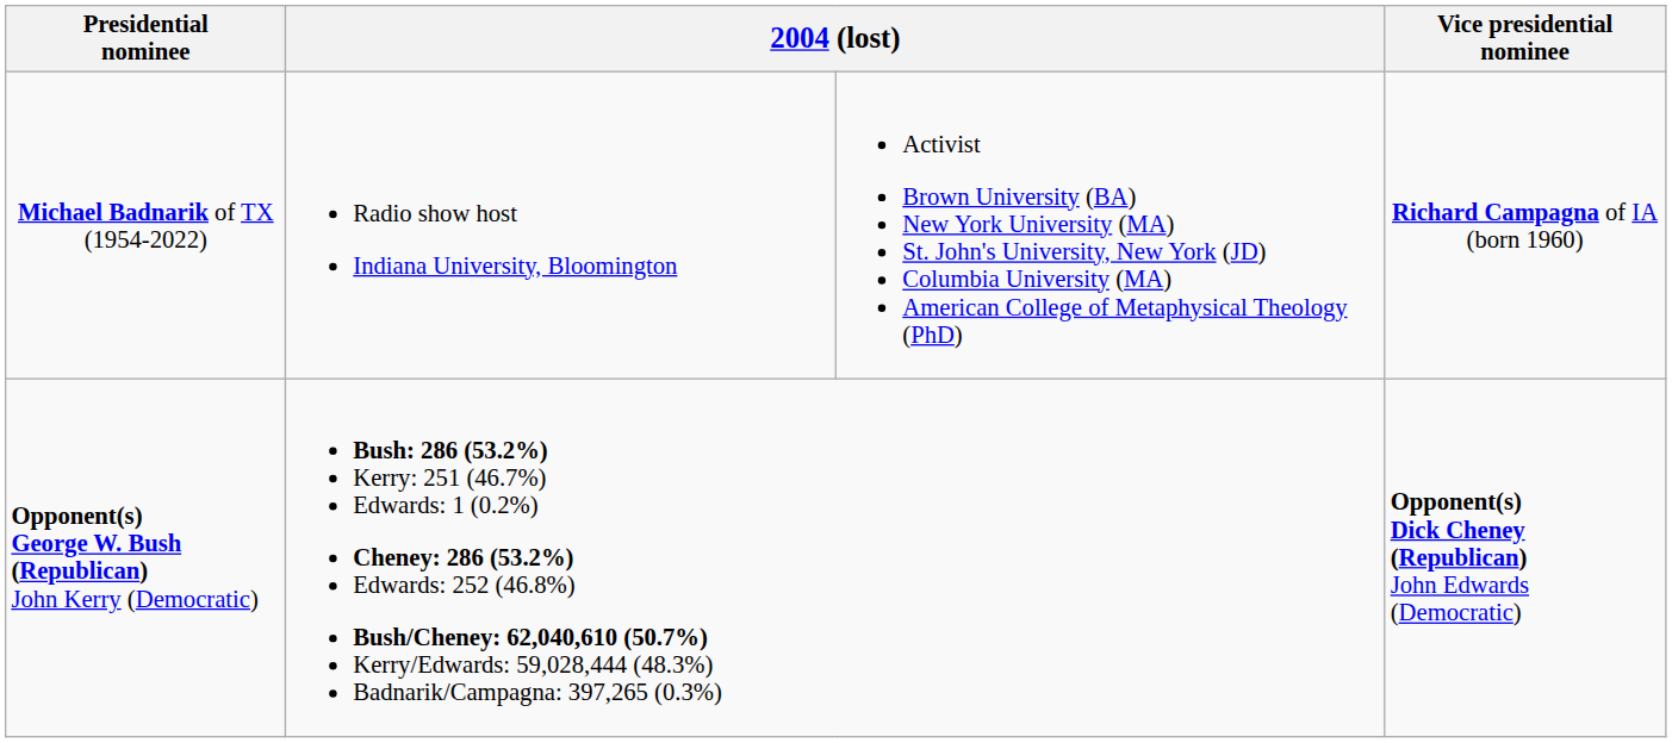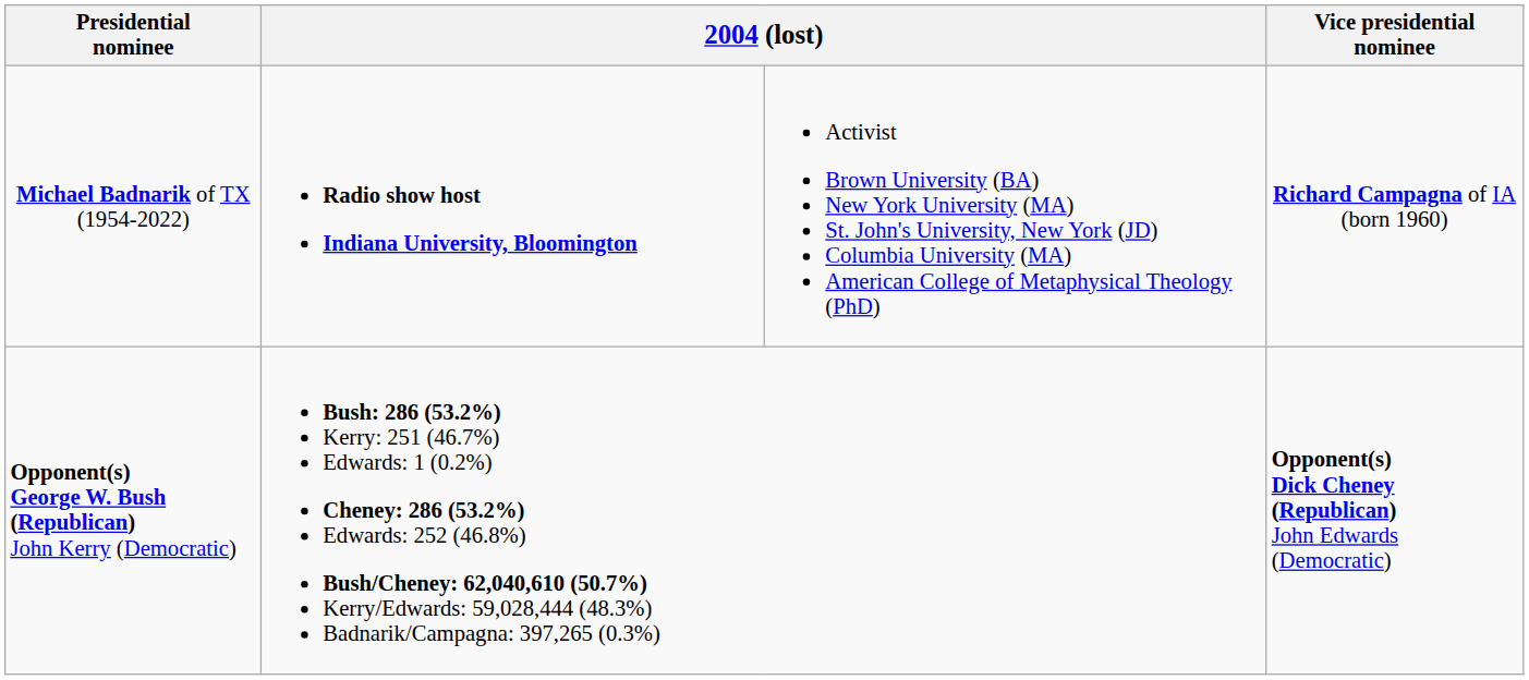Michael Badnarik of TX (1954-2022) | column 2: normal -> bold
